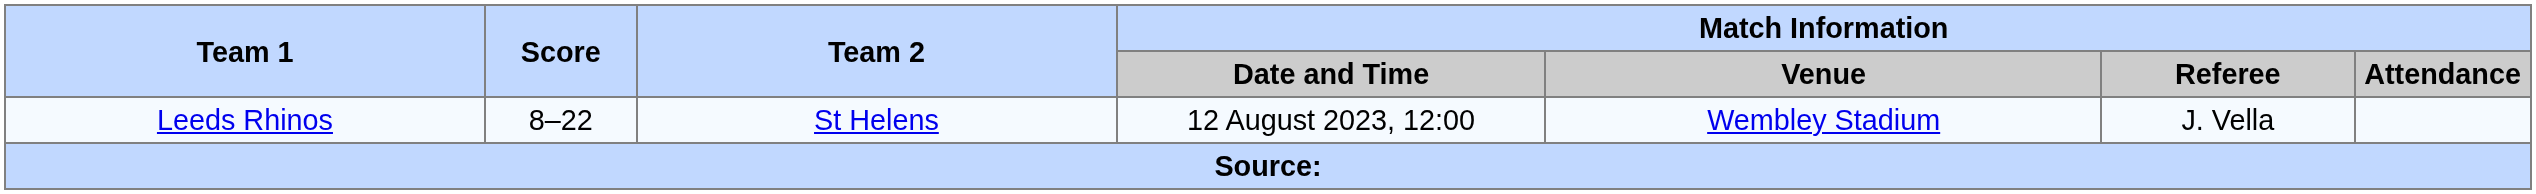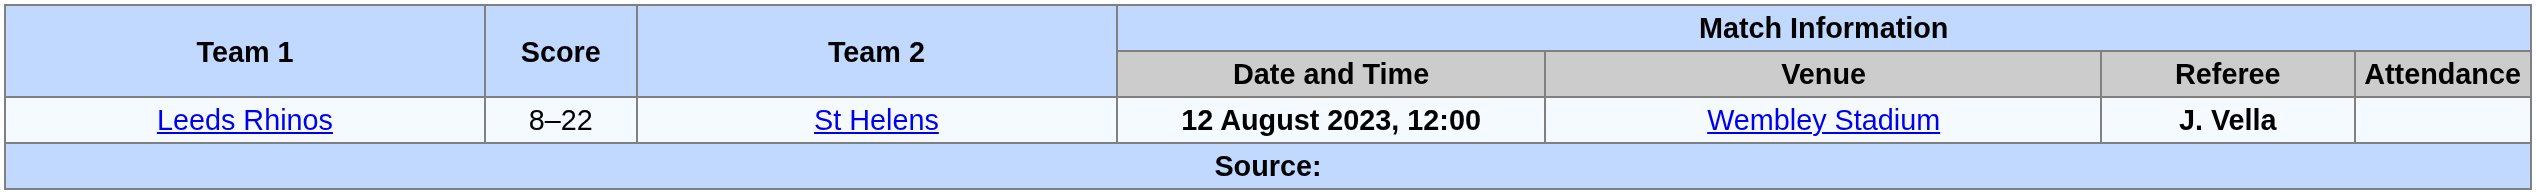Leeds Rhinos | Match Information / Date and Time: normal -> bold
Leeds Rhinos | Match Information / Referee: normal -> bold
